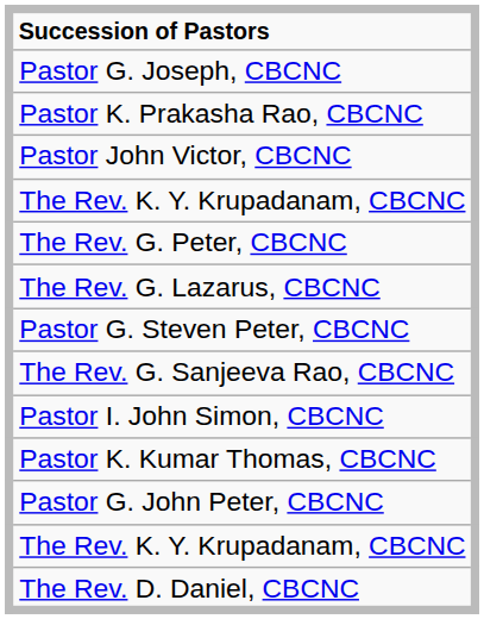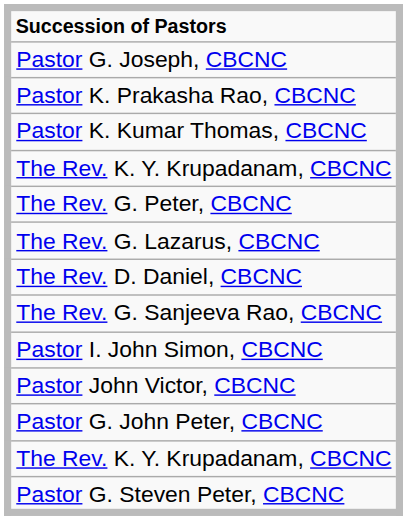row 4 | column 1: Pastor John Victor, CBCNC -> Pastor K. Kumar Thomas, CBCNC
row 8 | column 1: Pastor G. Steven Peter, CBCNC -> The Rev. D. Daniel, CBCNC
row 11 | column 1: Pastor K. Kumar Thomas, CBCNC -> Pastor John Victor, CBCNC
row 14 | column 1: The Rev. D. Daniel, CBCNC -> Pastor G. Steven Peter, CBCNC
